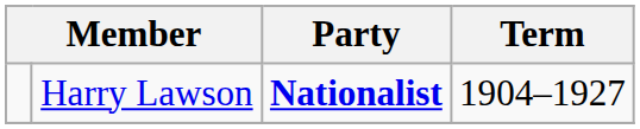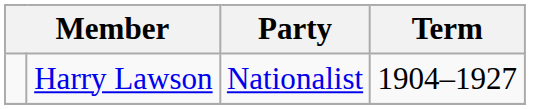Harry Lawson | Party: bold -> normal
